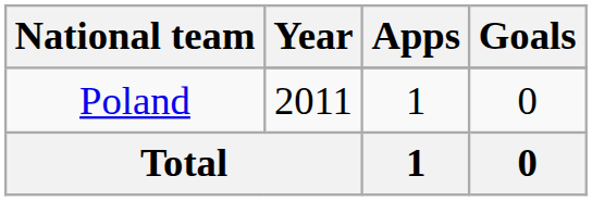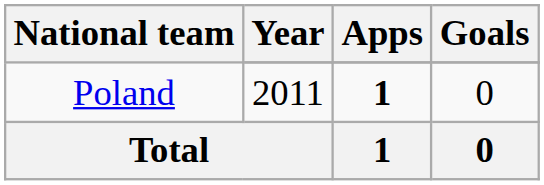2011 | Apps: normal -> bold
